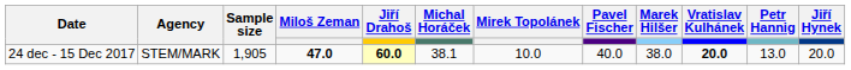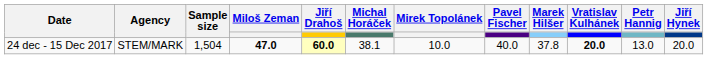24 dec - 15 Dec 2017 | Sample size: 1,905 -> 1,504
24 dec - 15 Dec 2017 | Marek Hilšer: 38.0 -> 37.8
